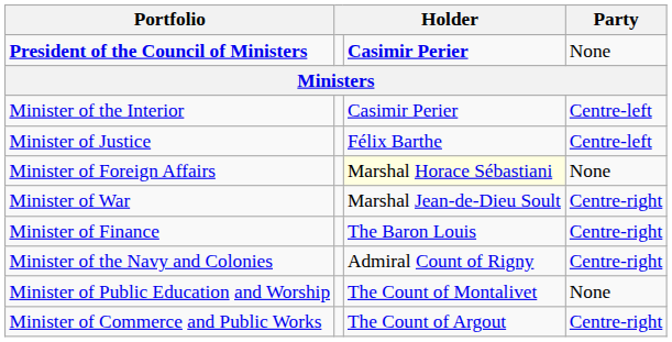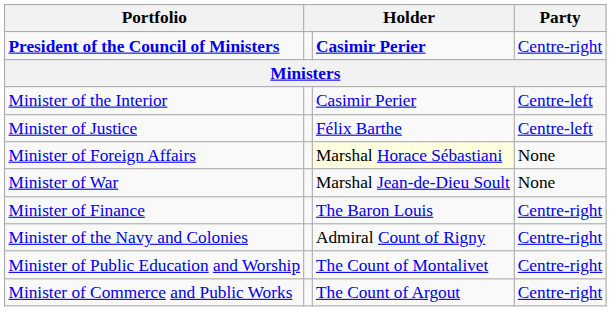President of the Council of Ministers | Party: None -> Centre-right
Minister of War | Party: Centre-right -> None
Minister of Public Education and Worship | Party: None -> Centre-right
